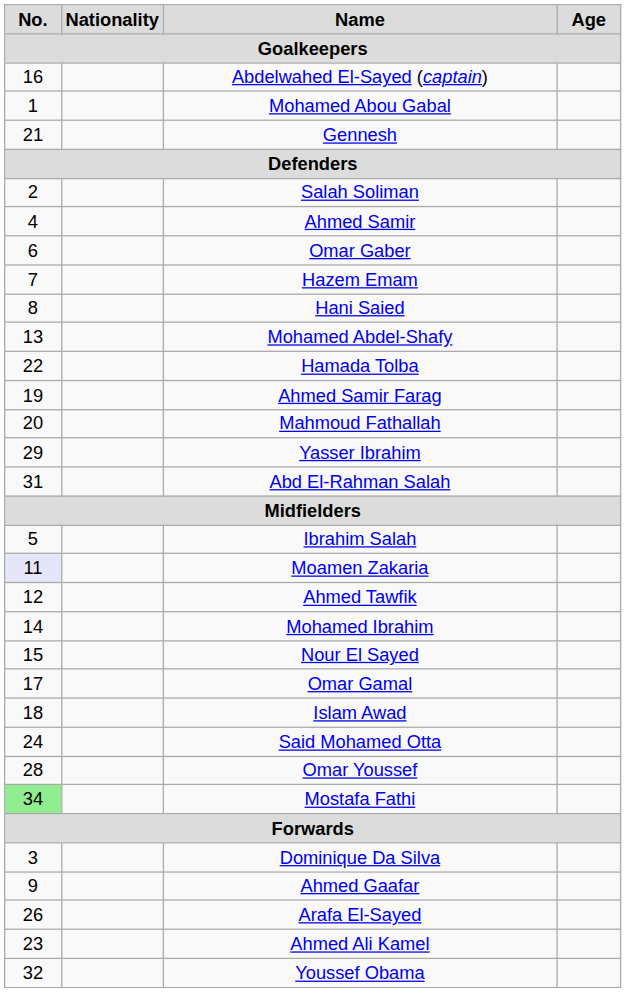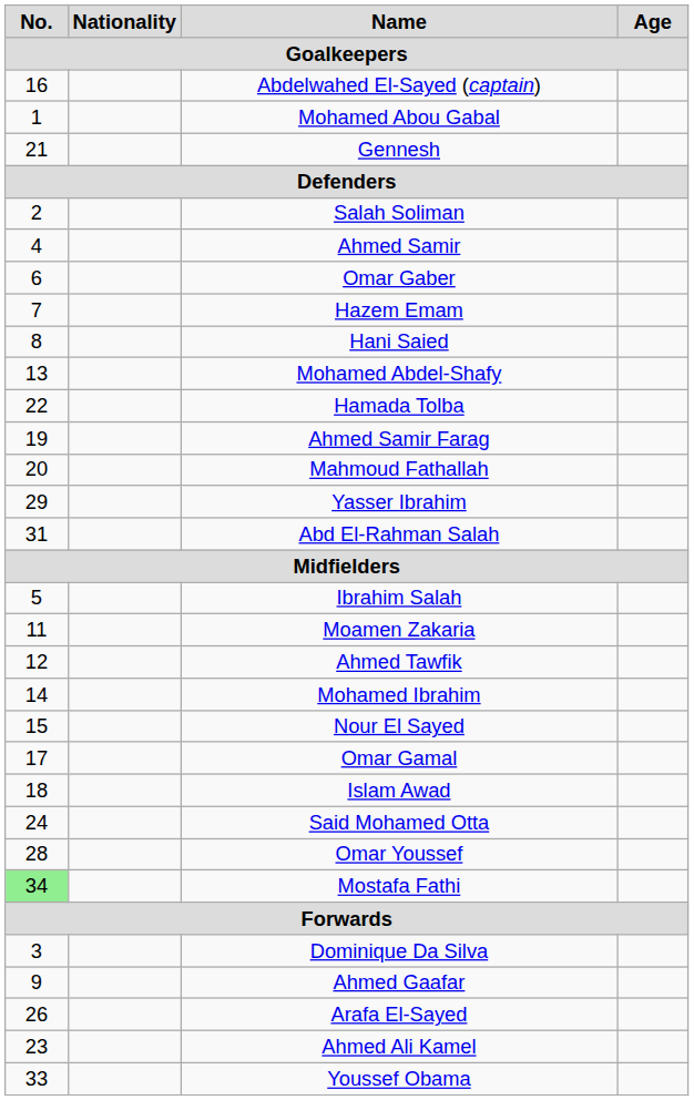Moamen Zakaria | No.: lavender background -> no background
Youssef Obama | No.: 32 -> 33
